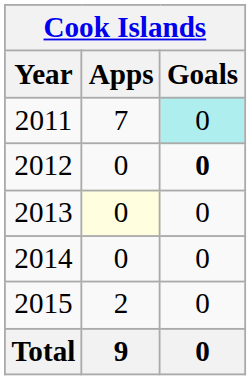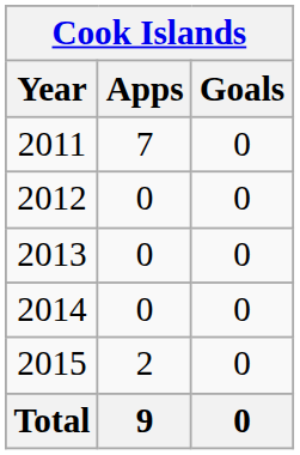2011 | Goals: paleturquoise background -> no background
2012 | Goals: bold -> normal
2013 | Apps: lightyellow background -> no background
